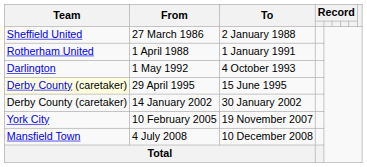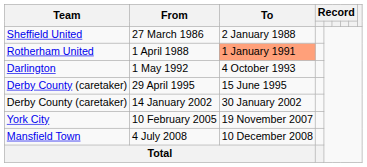1 April 1988 | To: no background -> lightsalmon background
29 April 1995 | Team: lightyellow background -> no background
